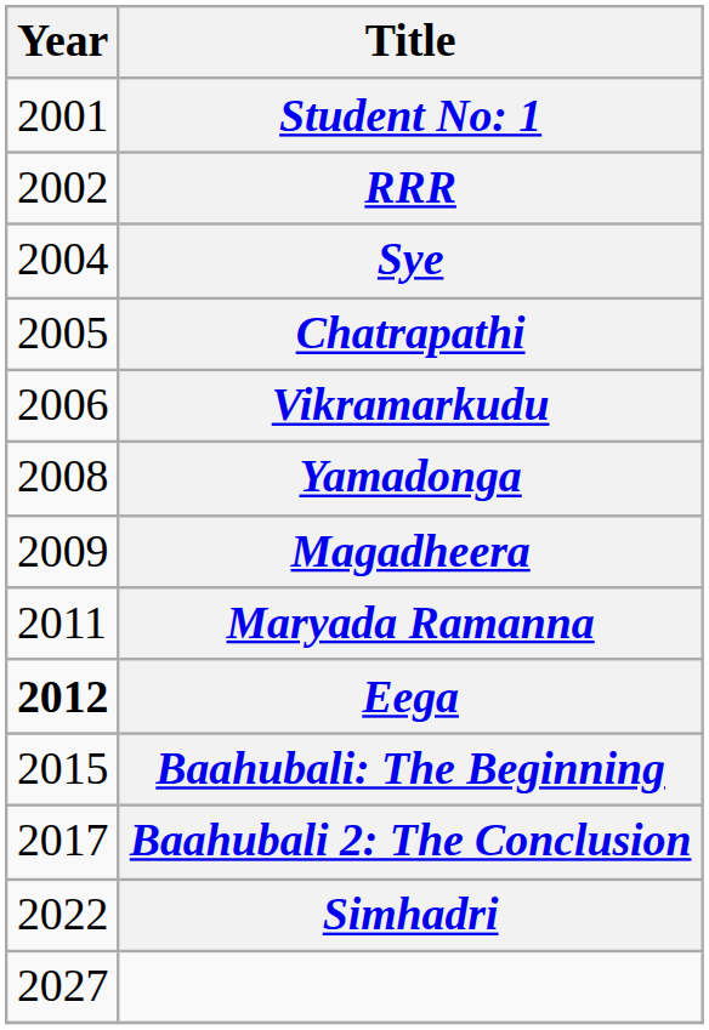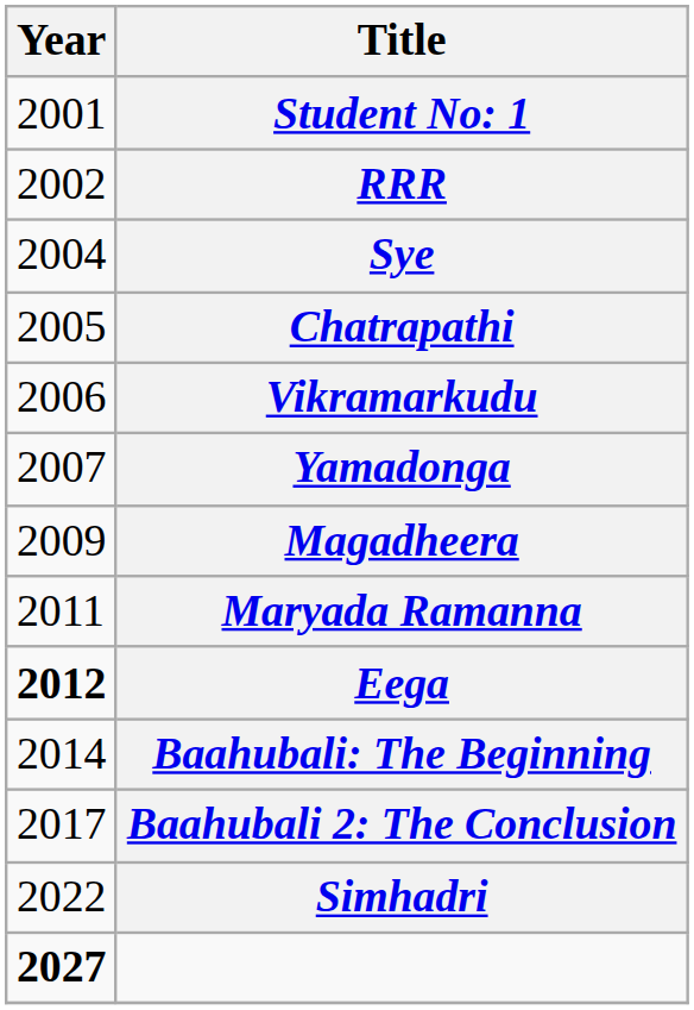row 7 | Year: 2008 -> 2007
row 11 | Year: 2015 -> 2014
row 14 | Year: normal -> bold
